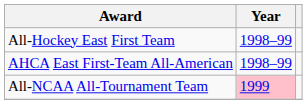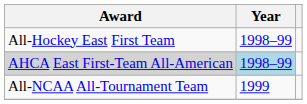row 3 | Award: no background -> lightgrey background
row 3 | Year: no background -> lightblue background
row 4 | Year: pink background -> no background
